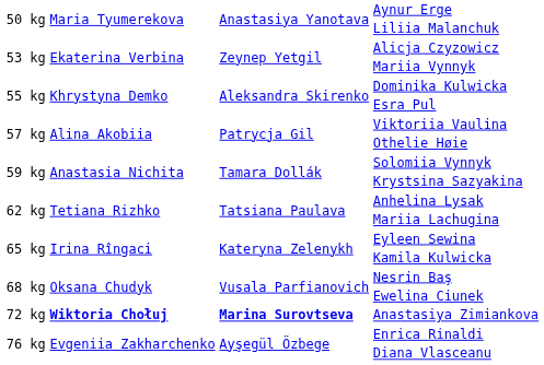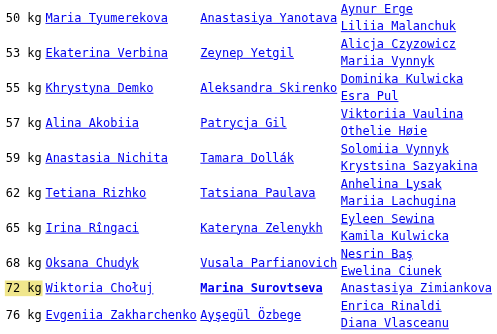Anastasiya Zimiankova | column 1: no background -> khaki background
Anastasiya Zimiankova | column 2: bold -> normal
